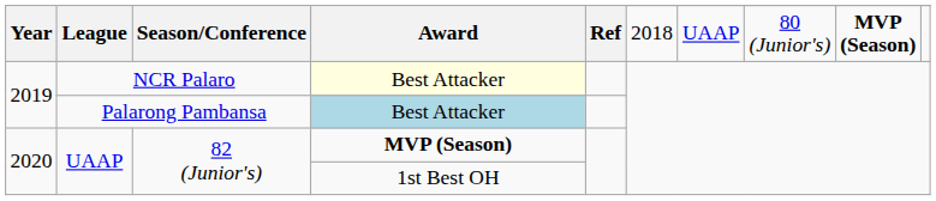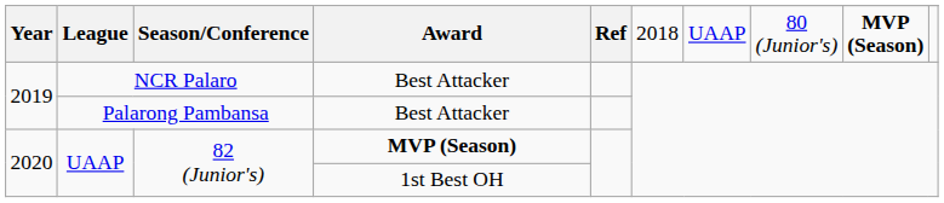NCR Palaro | Award: lightyellow background -> no background
Palarong Pambansa | Award: lightblue background -> no background
